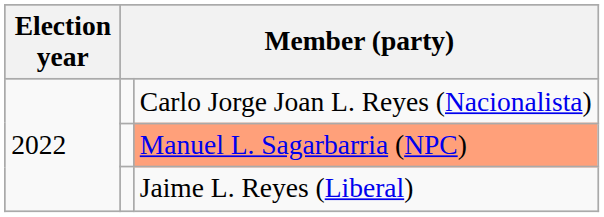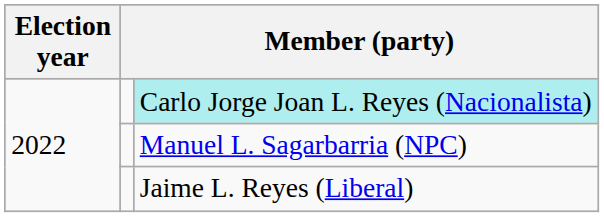Carlo Jorge Joan L. Reyes (Nacionalista) | column 3: no background -> paleturquoise background
Manuel L. Sagarbarria (NPC) | column 3: lightsalmon background -> no background
